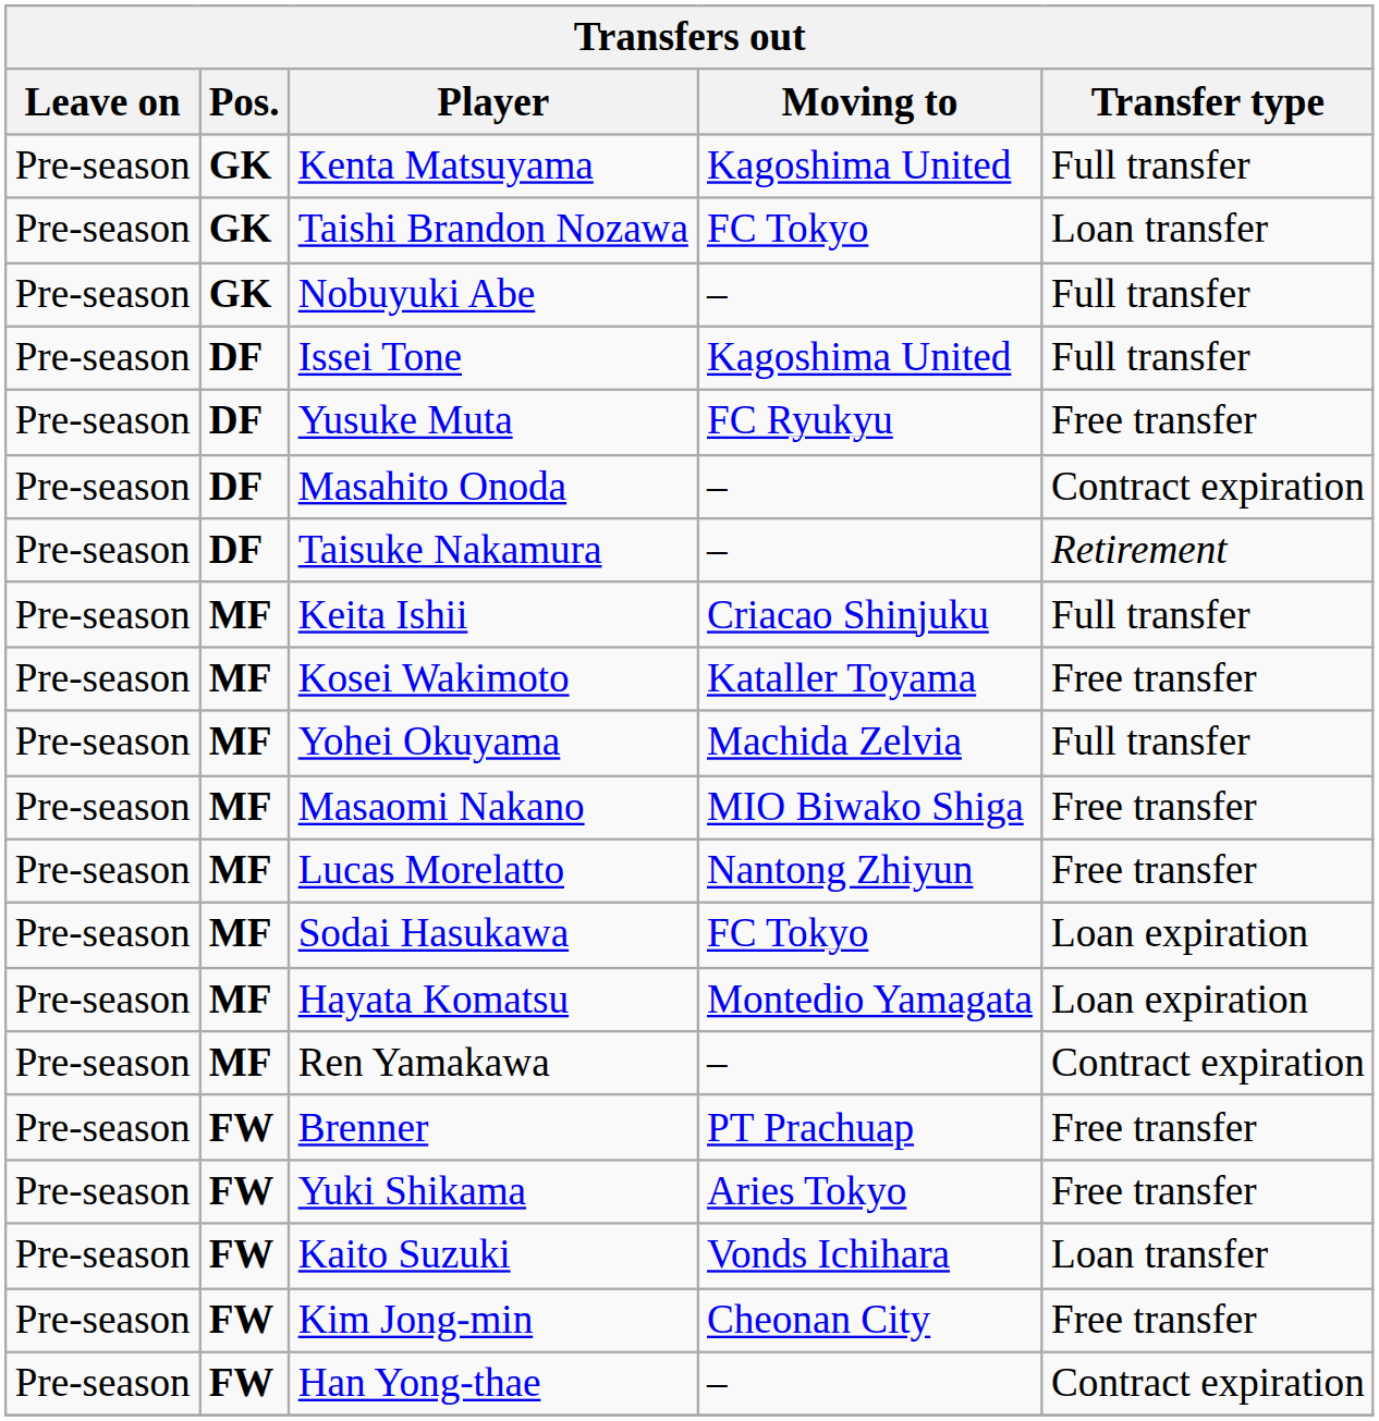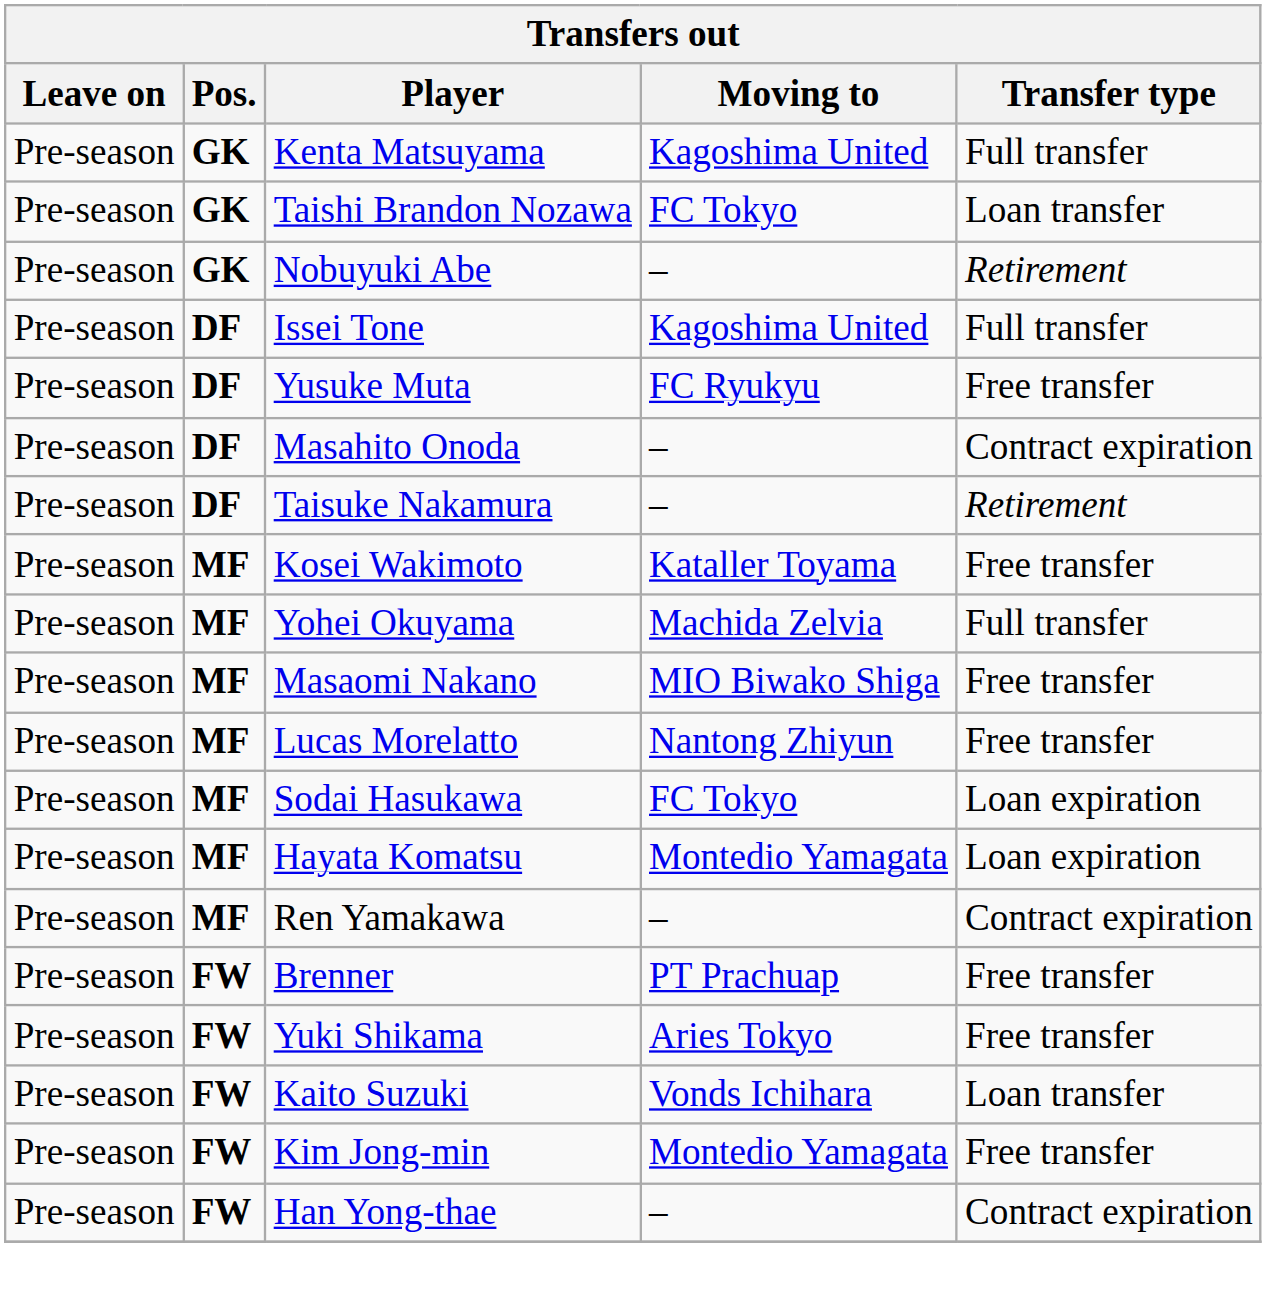Nobuyuki Abe | Transfer type: Full transfer -> Retirement
- row: Pre-season | MF | Keita Ishii | Criacao Shinjuku | Full transfer
Kim Jong-min | Moving to: Cheonan City -> Montedio Yamagata
